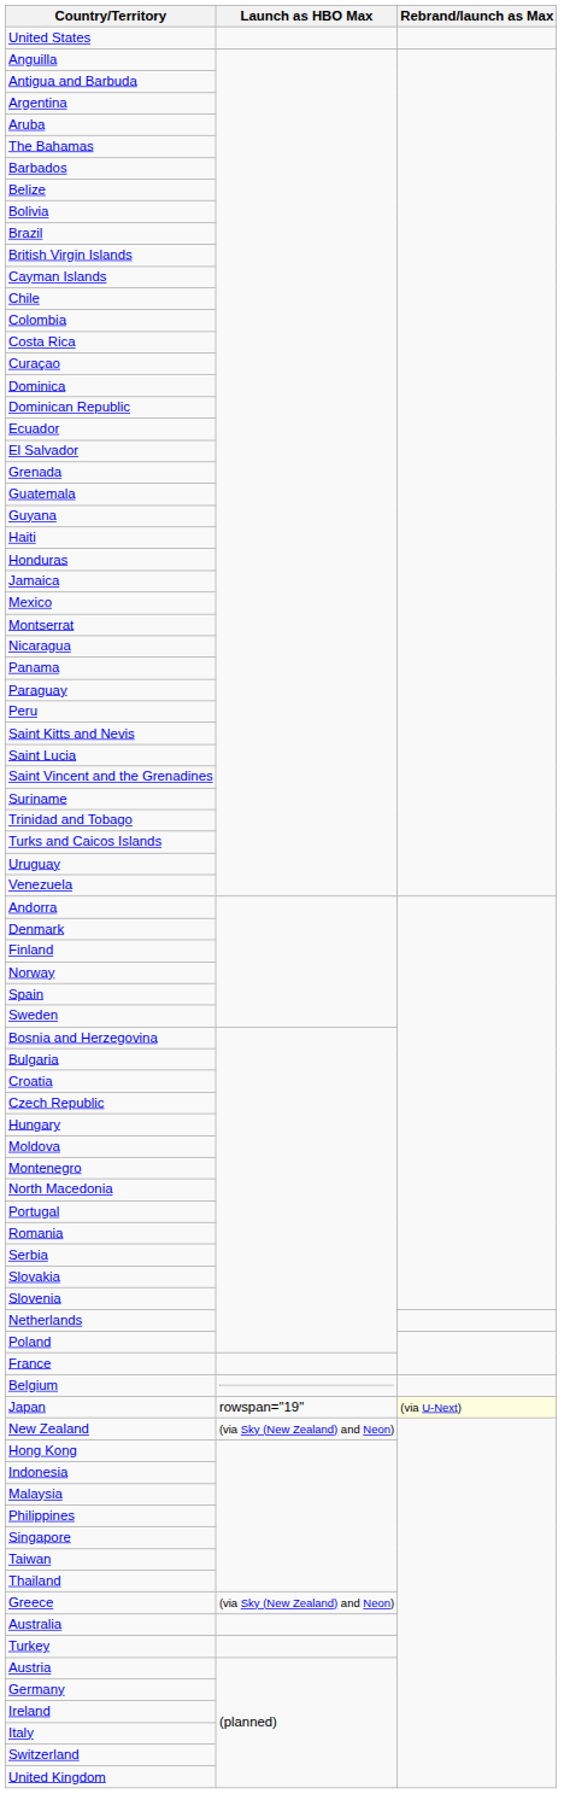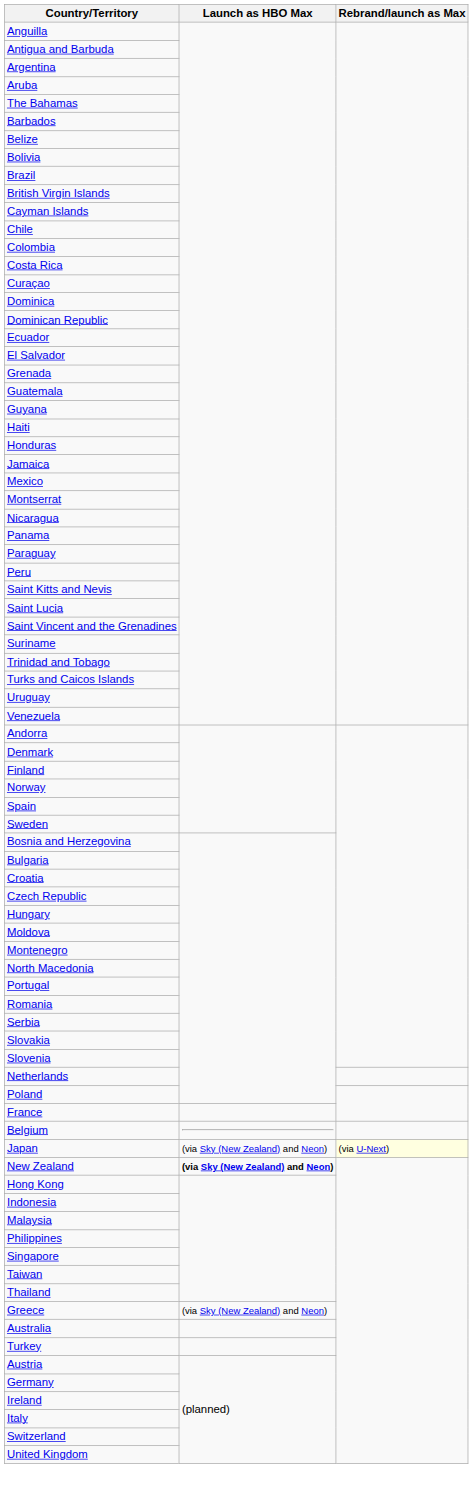- row: United States
Japan | Launch as HBO Max: rowspan="19" -> (via Sky (New Zealand) and Neon)
New Zealand | Launch as HBO Max: normal -> bold
